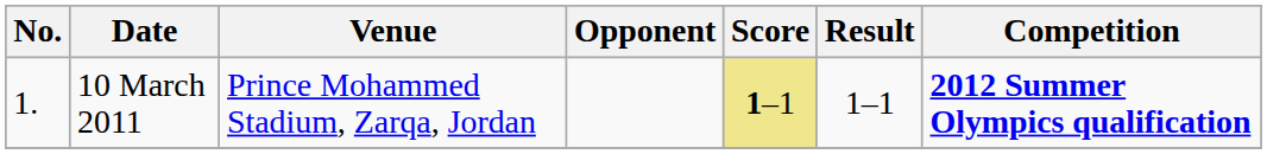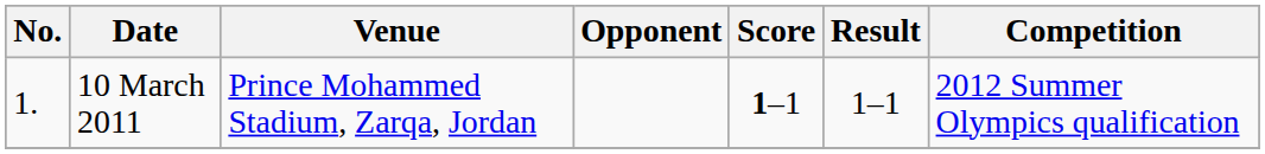10 March 2011 | Score: khaki background -> no background
10 March 2011 | Competition: bold -> normal
